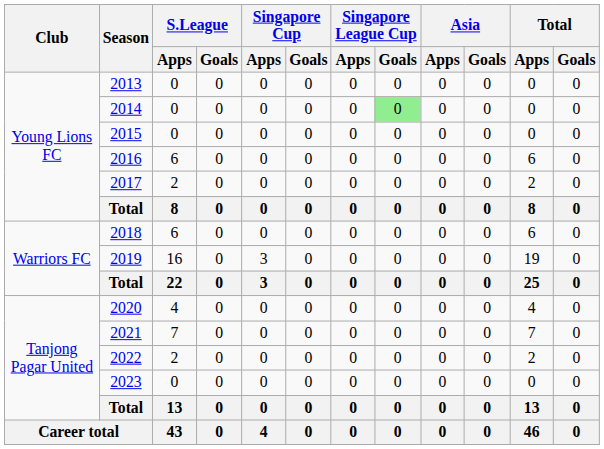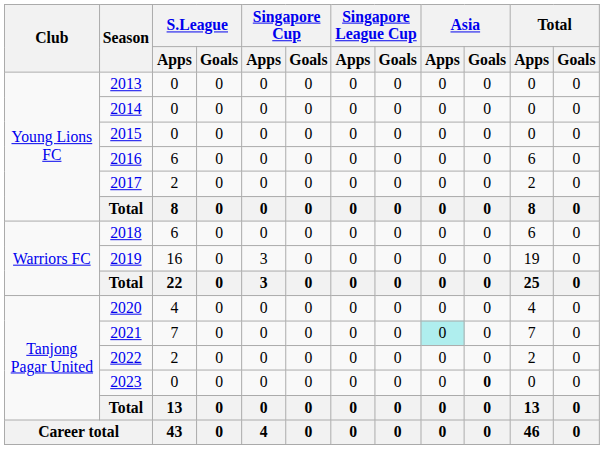2014 | Singapore League Cup / Goals: lightgreen background -> no background
2021 | Asia / Apps: no background -> paleturquoise background
2023 | Asia / Goals: normal -> bold
